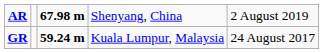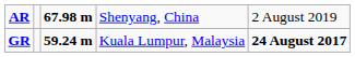GR | column 5: normal -> bold
